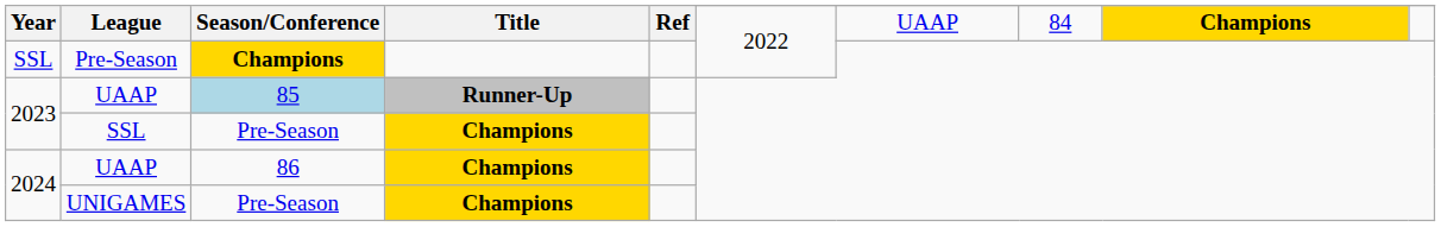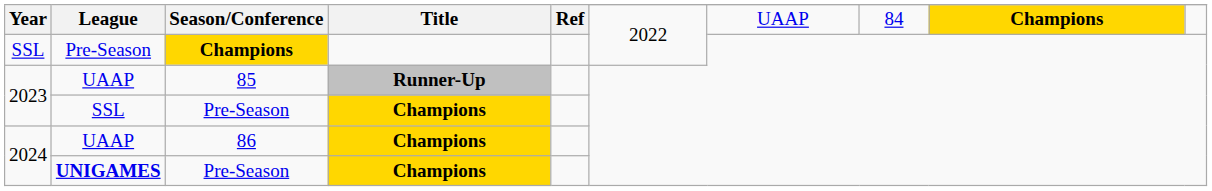UAAP / 85 | Season/Conference: lightblue background -> no background
UNIGAMES | League: normal -> bold
